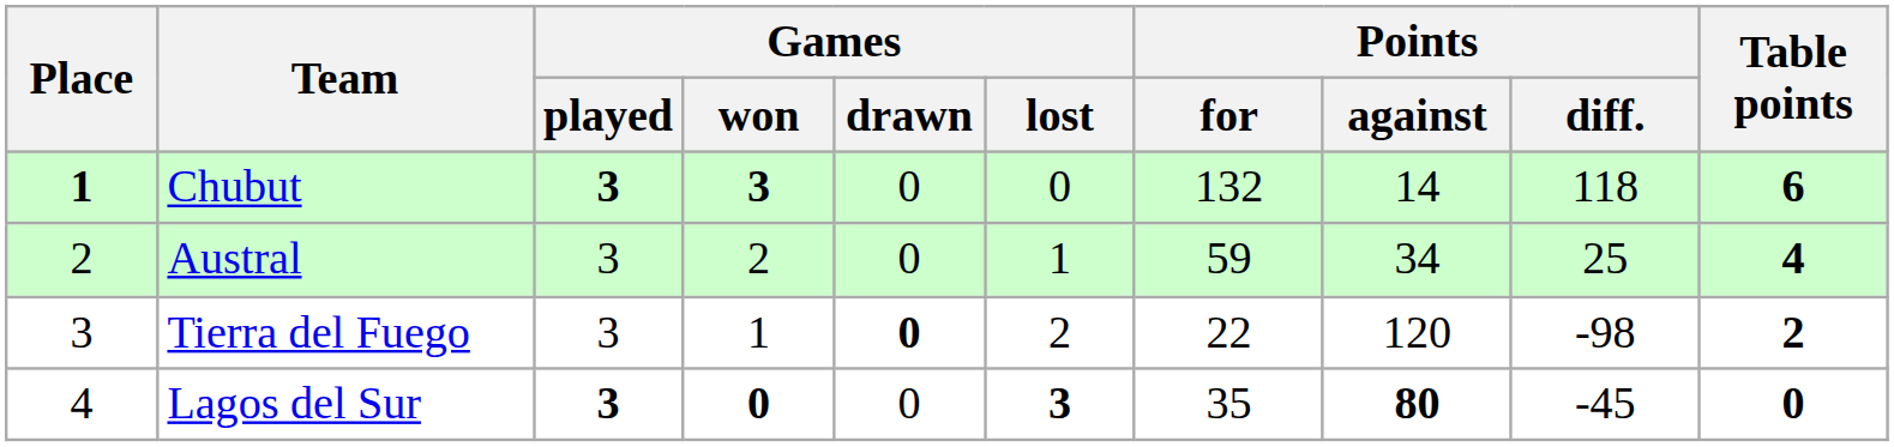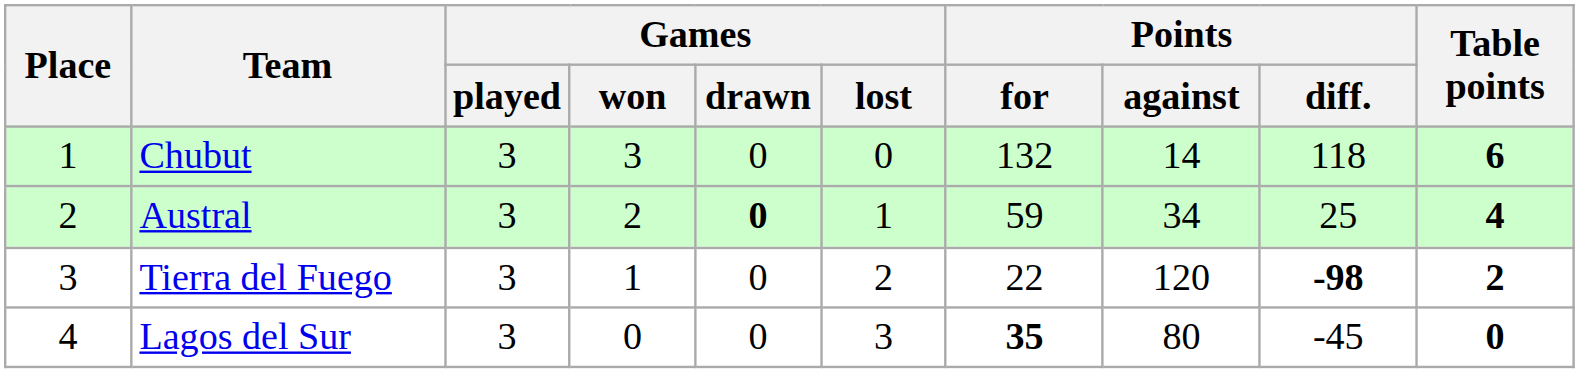Chubut | Place: bold -> normal
Chubut | Games / played: bold -> normal
Chubut | Games / won: bold -> normal
Austral | Games / drawn: normal -> bold
Tierra del Fuego | Games / drawn: bold -> normal
Tierra del Fuego | Points / diff.: normal -> bold
Lagos del Sur | Games / played: bold -> normal
Lagos del Sur | Games / won: bold -> normal
Lagos del Sur | Games / lost: bold -> normal
Lagos del Sur | Points / for: normal -> bold
Lagos del Sur | Points / against: bold -> normal
